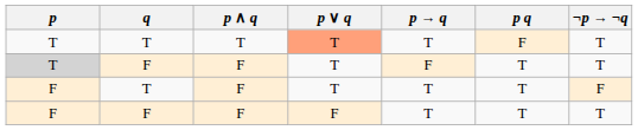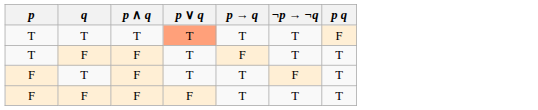columns swapped: ¬p → ¬q <-> p q
row 3 | p: lightgrey background -> no background
